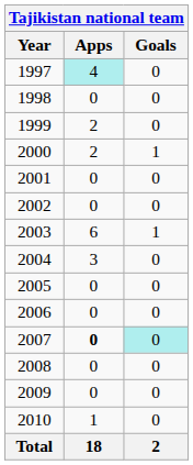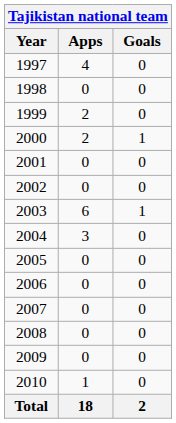1997 | Apps: paleturquoise background -> no background
2007 | Apps: bold -> normal
2007 | Goals: paleturquoise background -> no background
